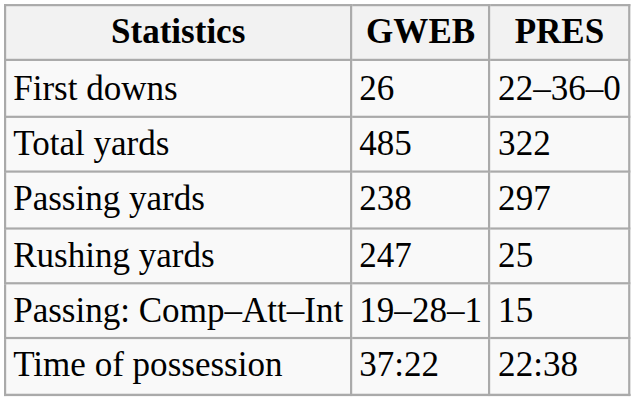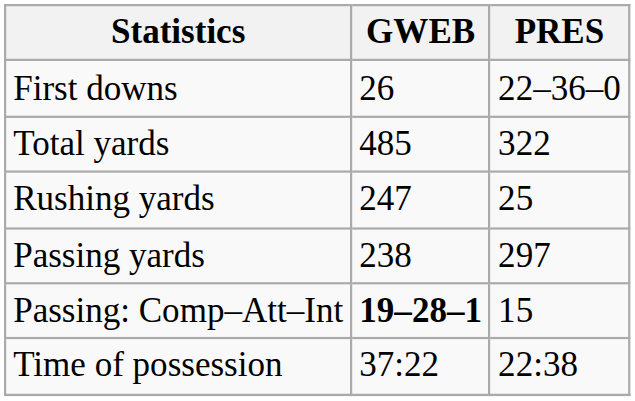rows swapped: Rushing yards <-> Passing yards
Passing: Comp–Att–Int | GWEB: normal -> bold
